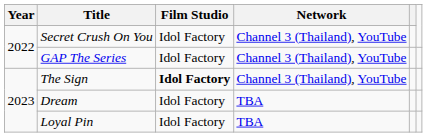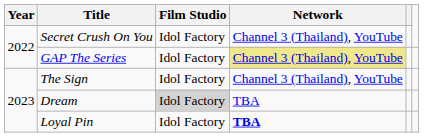GAP The Series | Network: no background -> khaki background
The Sign | Film Studio: bold -> normal
Dream | Film Studio: no background -> lightgrey background
Loyal Pin | Network: normal -> bold
